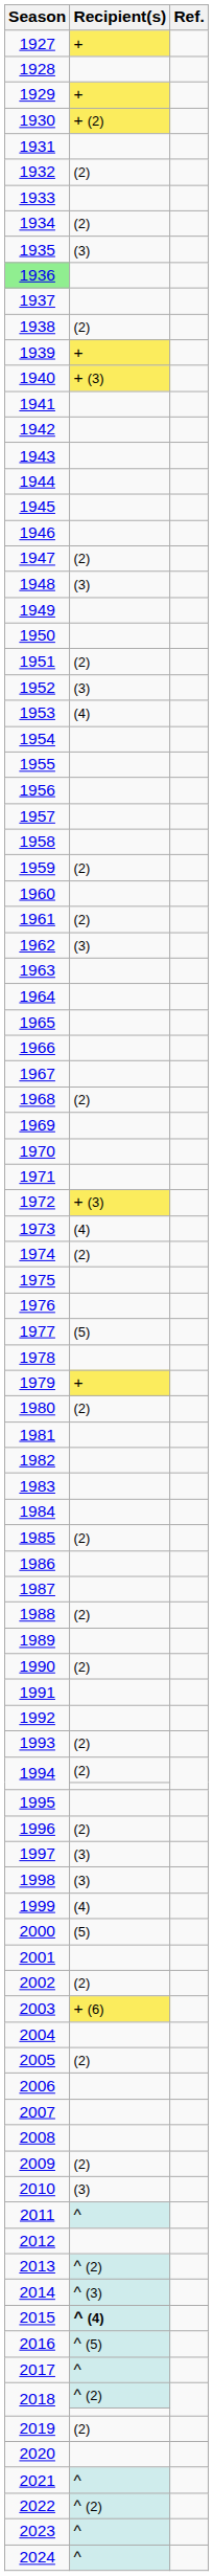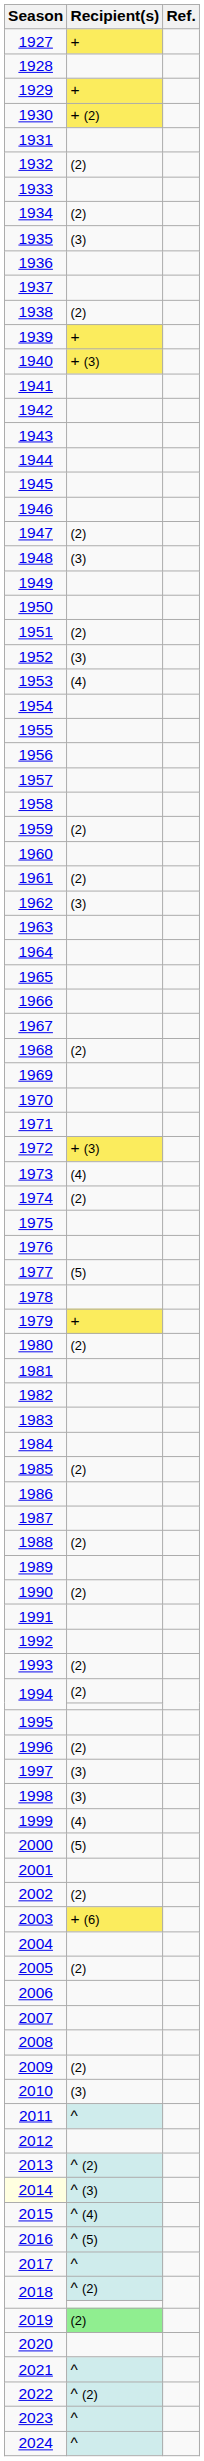1936 | Season: lightgreen background -> no background
2014 | Season: no background -> lightyellow background
2015 | Recipient(s): bold -> normal
2019 | Recipient(s): no background -> lightgreen background
